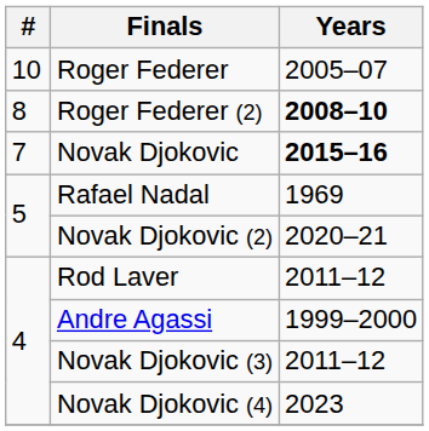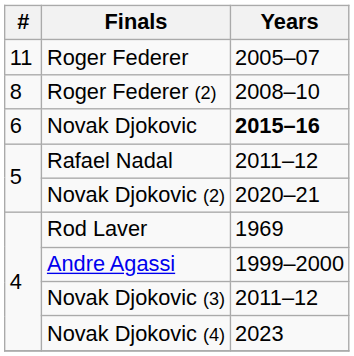Roger Federer | #: 10 -> 11
Roger Federer (2) | Years: bold -> normal
Novak Djokovic | #: 7 -> 6
Rafael Nadal | Years: 1969 -> 2011–12
Rod Laver | Years: 2011–12 -> 1969
